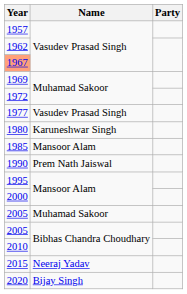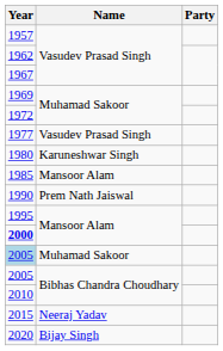1967 | Year: lightsalmon background -> no background
2000 | Year: normal -> bold
2005 / Muhamad Sakoor | Year: no background -> lightblue background
